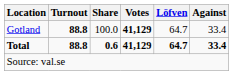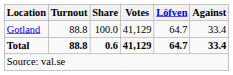Gotland | Turnout: bold -> normal
Gotland | Votes: bold -> normal
